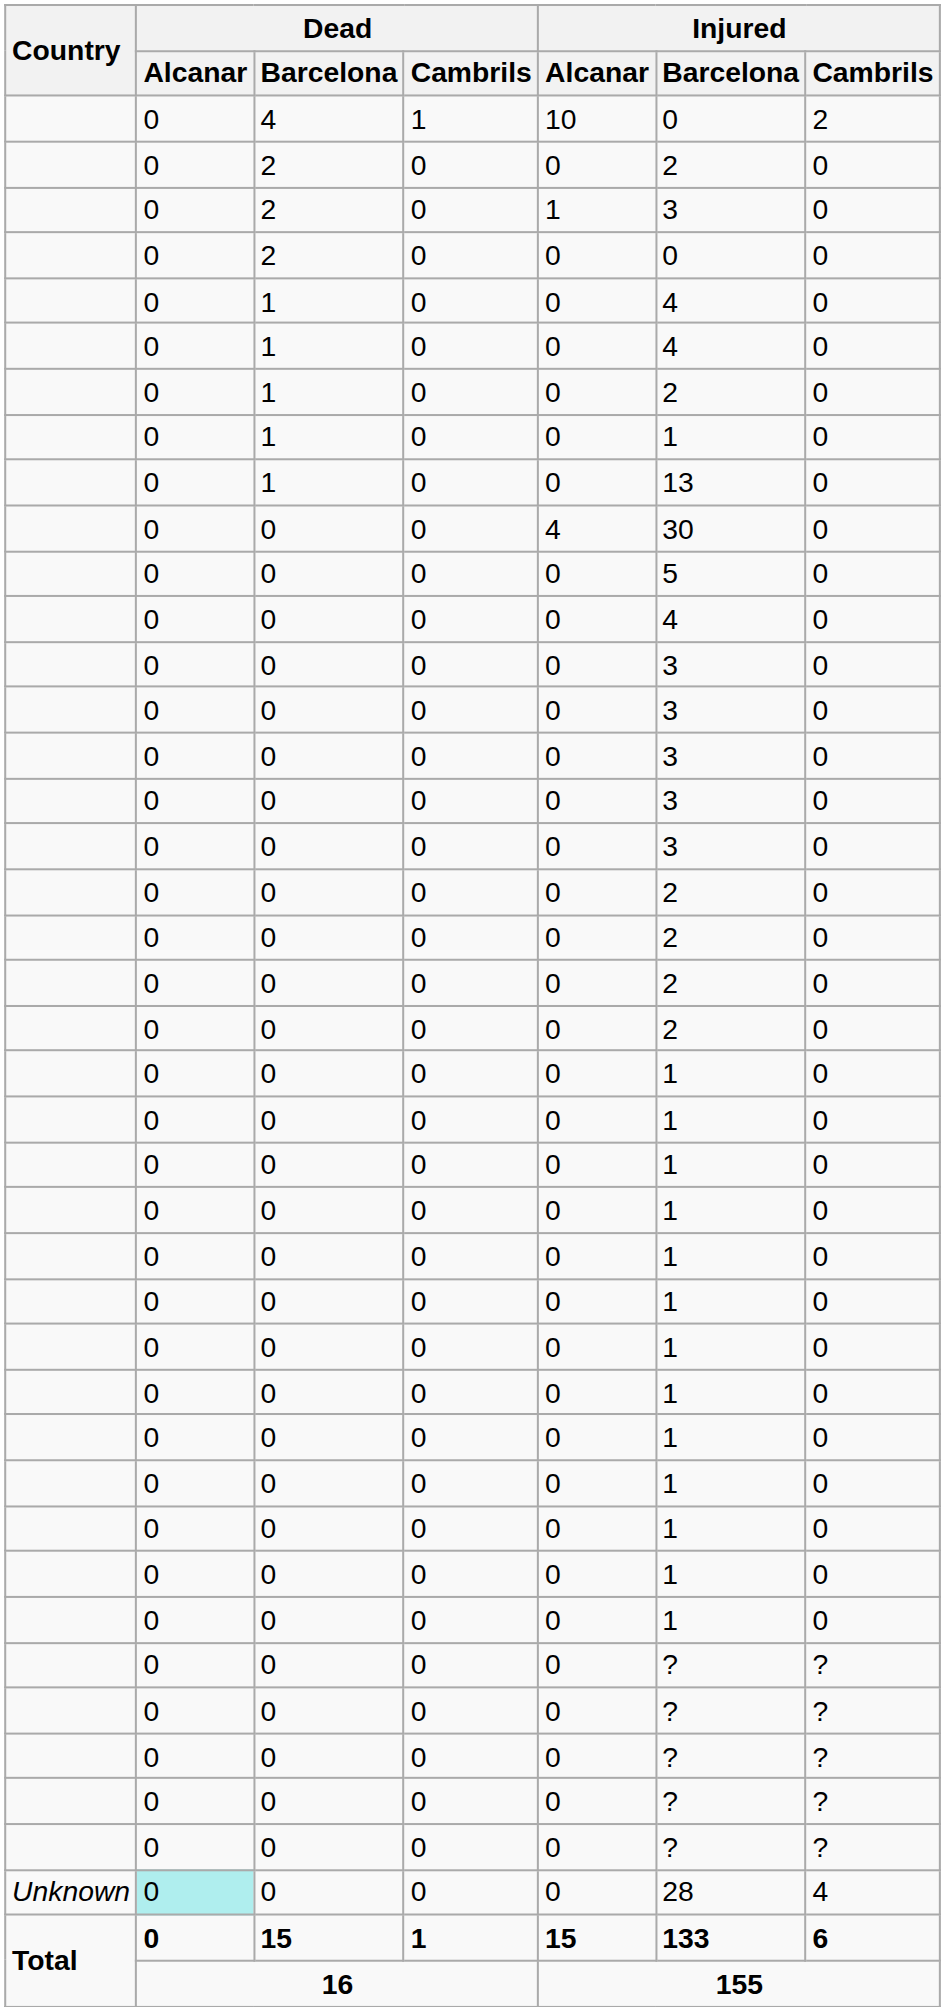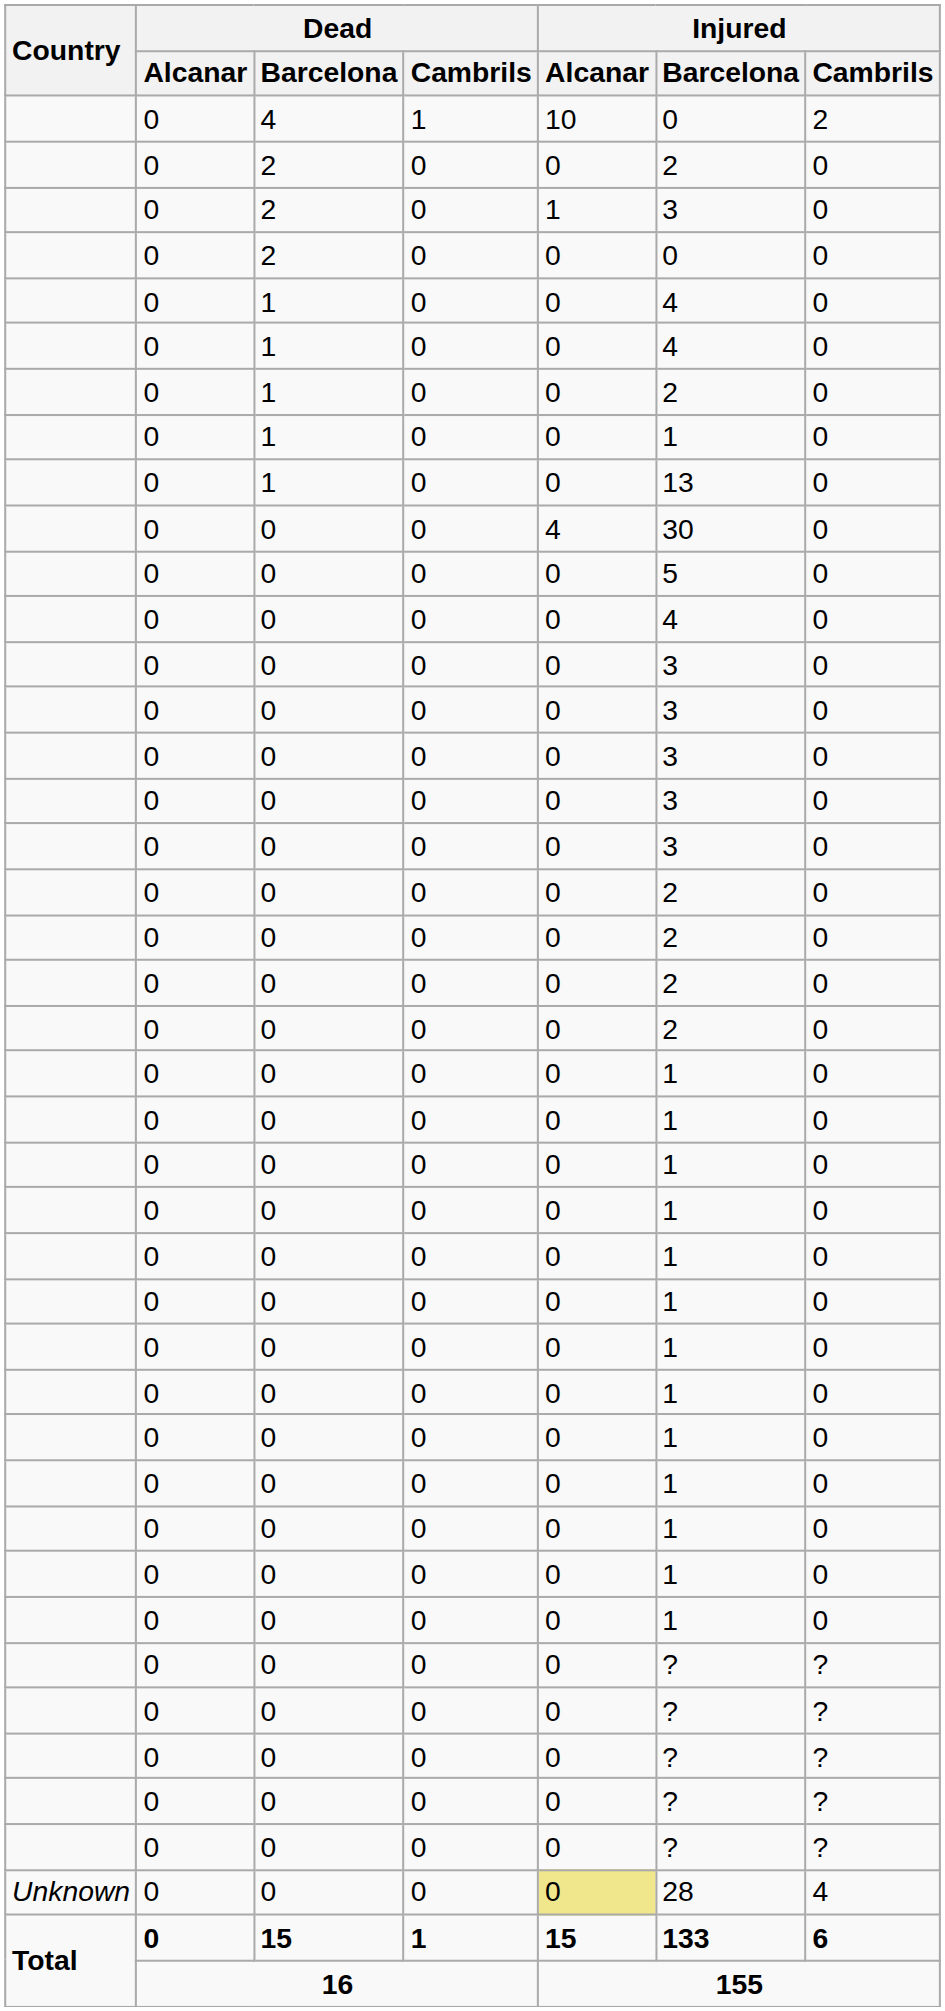Unknown / 0 | Dead / Alcanar: paleturquoise background -> no background
Unknown / 0 | Injured / Alcanar: no background -> khaki background
